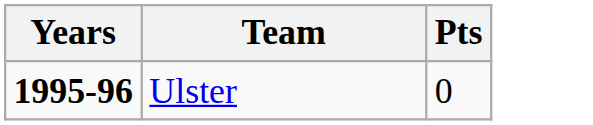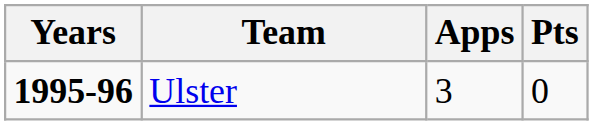+ column: Apps | 3
